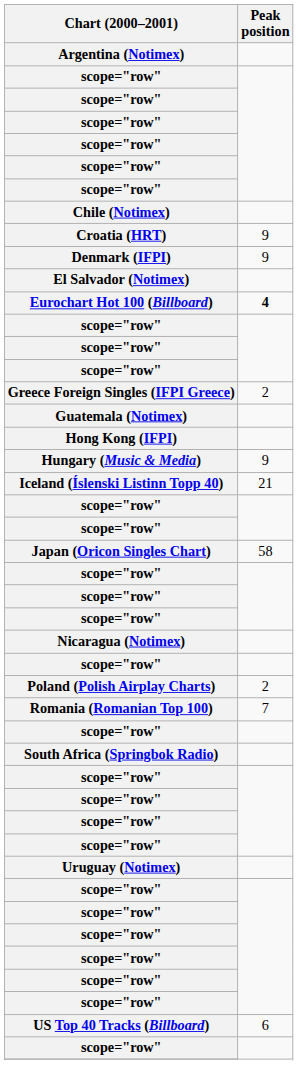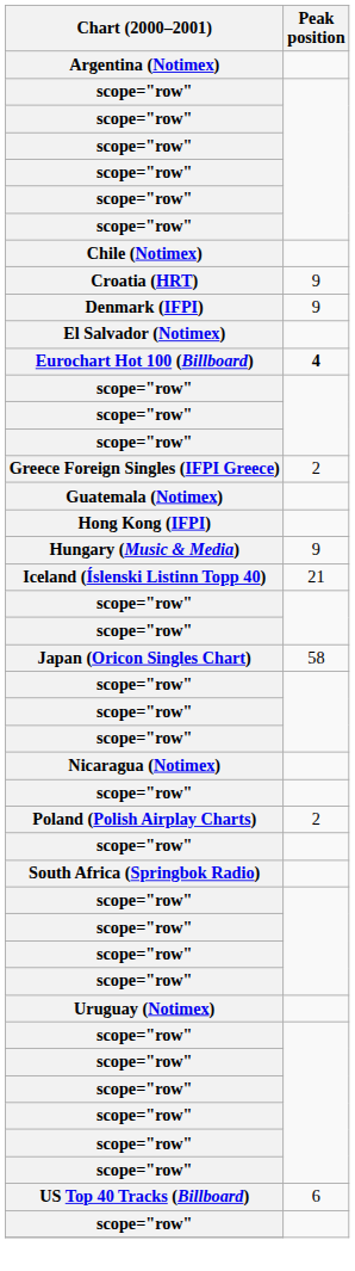- row: Romania (Romanian Top 100) | 7
